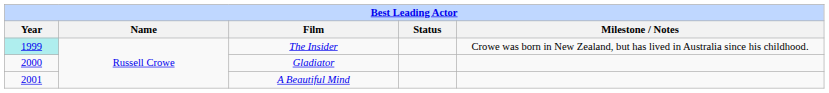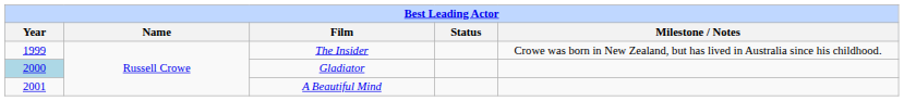The Insider | Year: paleturquoise background -> no background
Gladiator | Year: no background -> lightblue background
